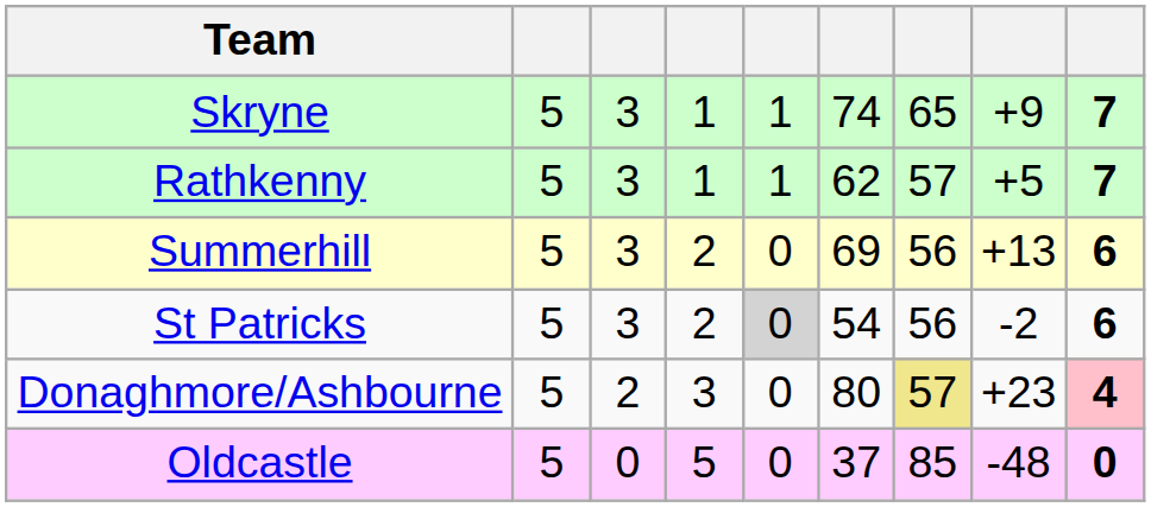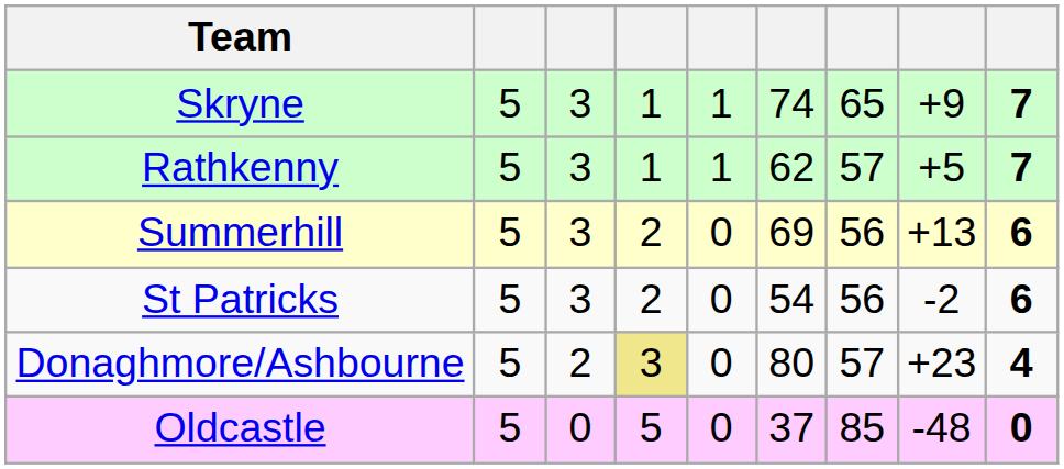St Patricks | column 5: lightgrey background -> no background
Donaghmore/Ashbourne | column 4: no background -> khaki background
Donaghmore/Ashbourne | column 7: khaki background -> no background
Donaghmore/Ashbourne | column 9: pink background -> no background
